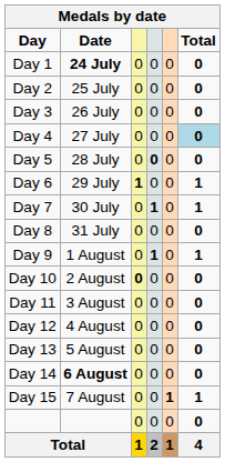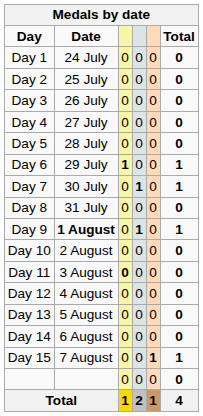Day 1 | Date: bold -> normal
Day 4 | Total: lightblue background -> no background
Day 5 | column 4: bold -> normal
Day 9 | Date: normal -> bold
Day 10 | column 3: bold -> normal
Day 11 | column 3: normal -> bold
Day 14 | Date: bold -> normal
